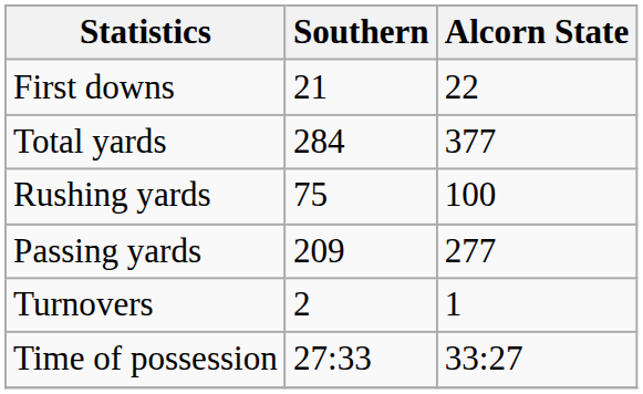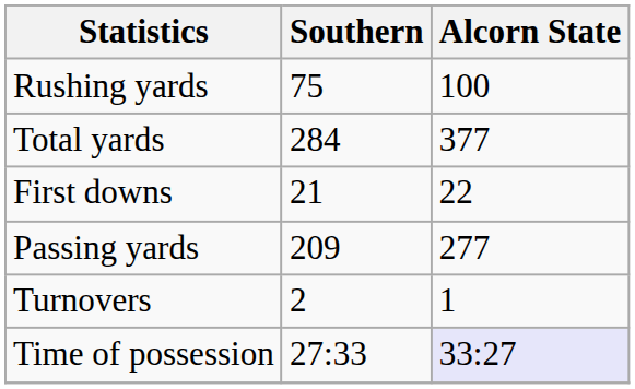rows swapped: First downs <-> Rushing yards
Time of possession | Alcorn State: no background -> lavender background
